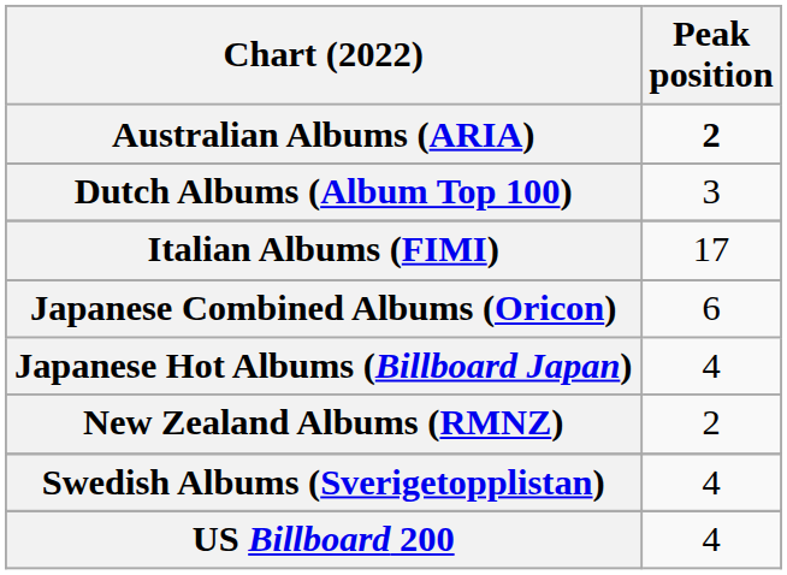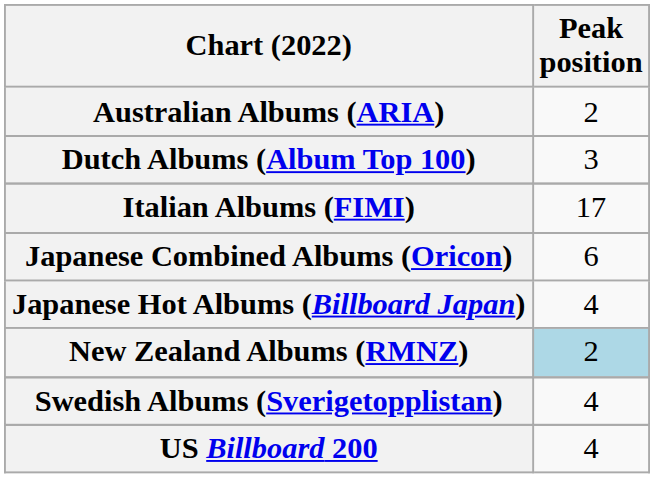Australian Albums (ARIA) | Peak position: bold -> normal
New Zealand Albums (RMNZ) | Peak position: no background -> lightblue background
